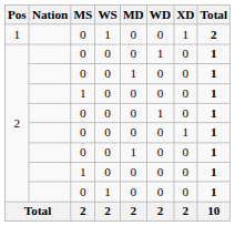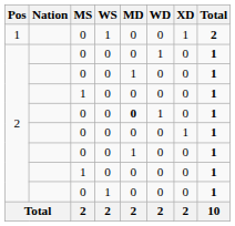row 6 | MD: normal -> bold
